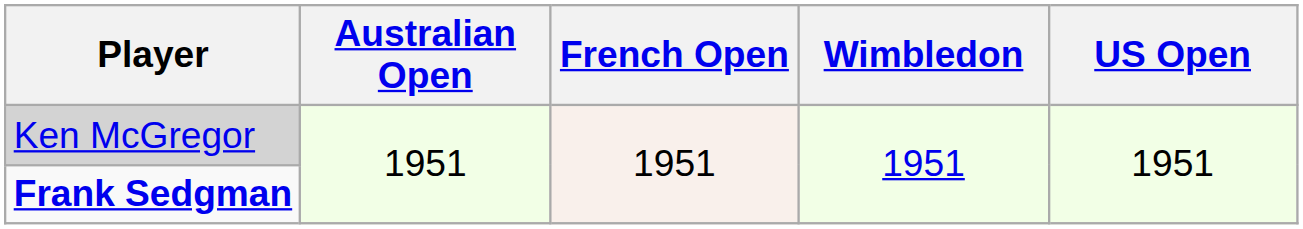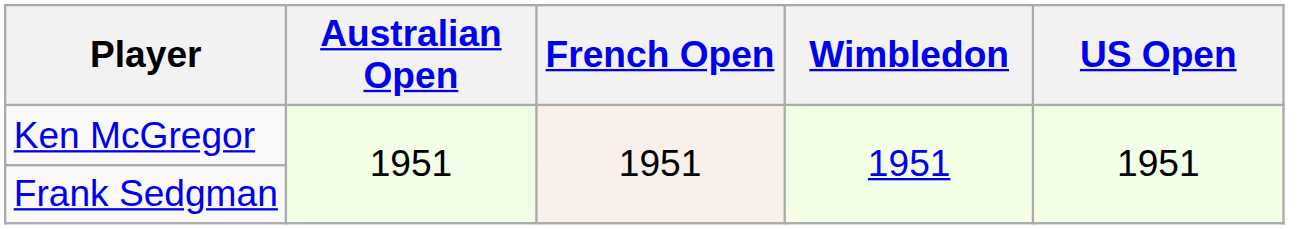Ken McGregor | Player: lightgrey background -> no background
Frank Sedgman | Player: bold -> normal
